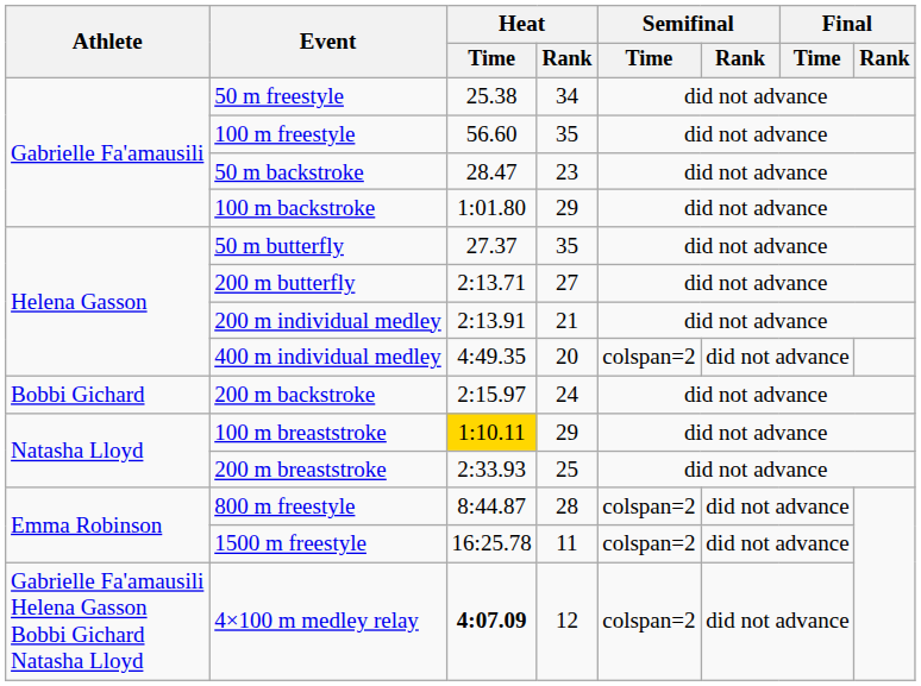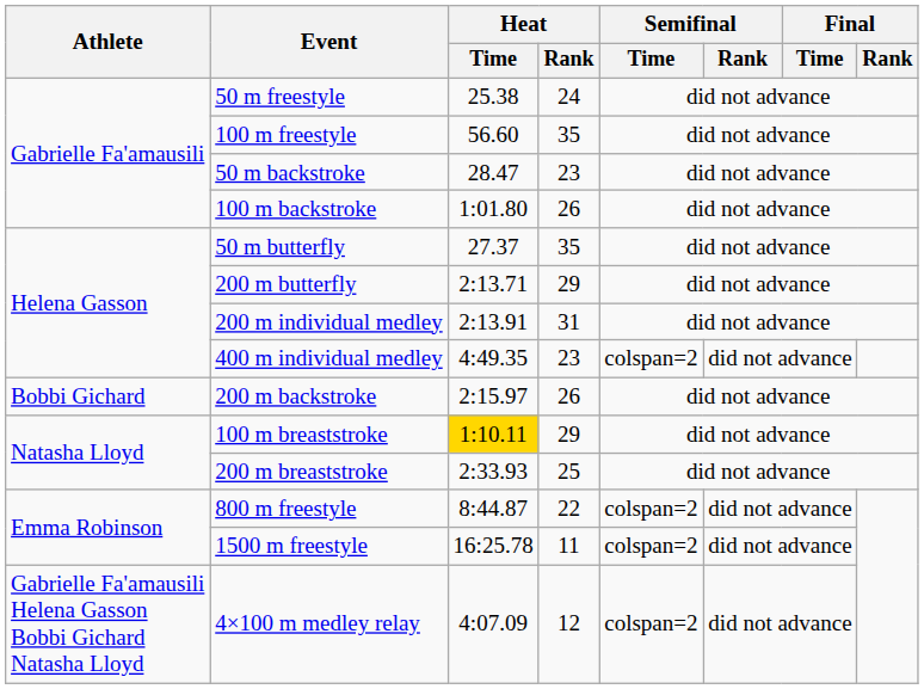50 m freestyle | Heat / Rank: 34 -> 24
100 m backstroke | Heat / Rank: 29 -> 26
200 m butterfly | Heat / Rank: 27 -> 29
200 m individual medley | Heat / Rank: 21 -> 31
400 m individual medley | Heat / Rank: 20 -> 23
200 m backstroke | Heat / Rank: 24 -> 26
800 m freestyle | Heat / Rank: 28 -> 22
4×100 m medley relay | Heat / Time: bold -> normal
